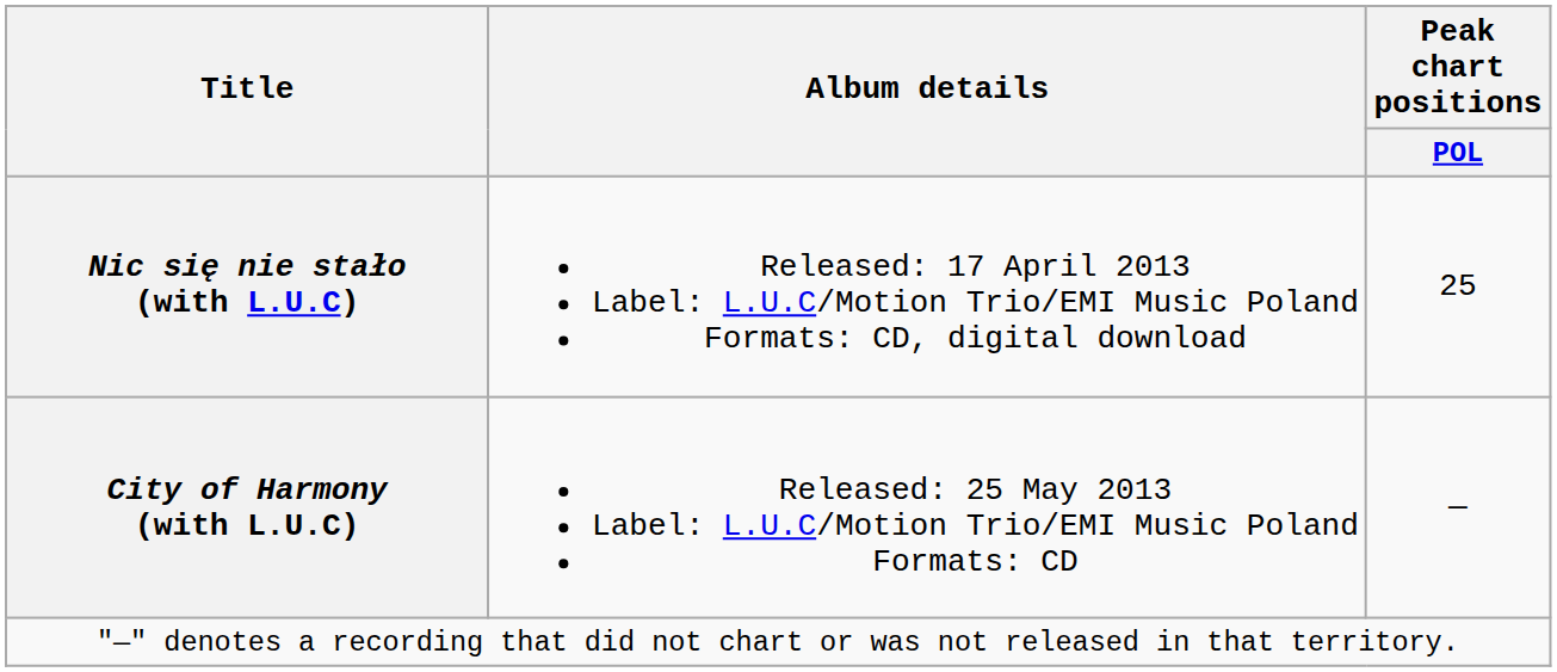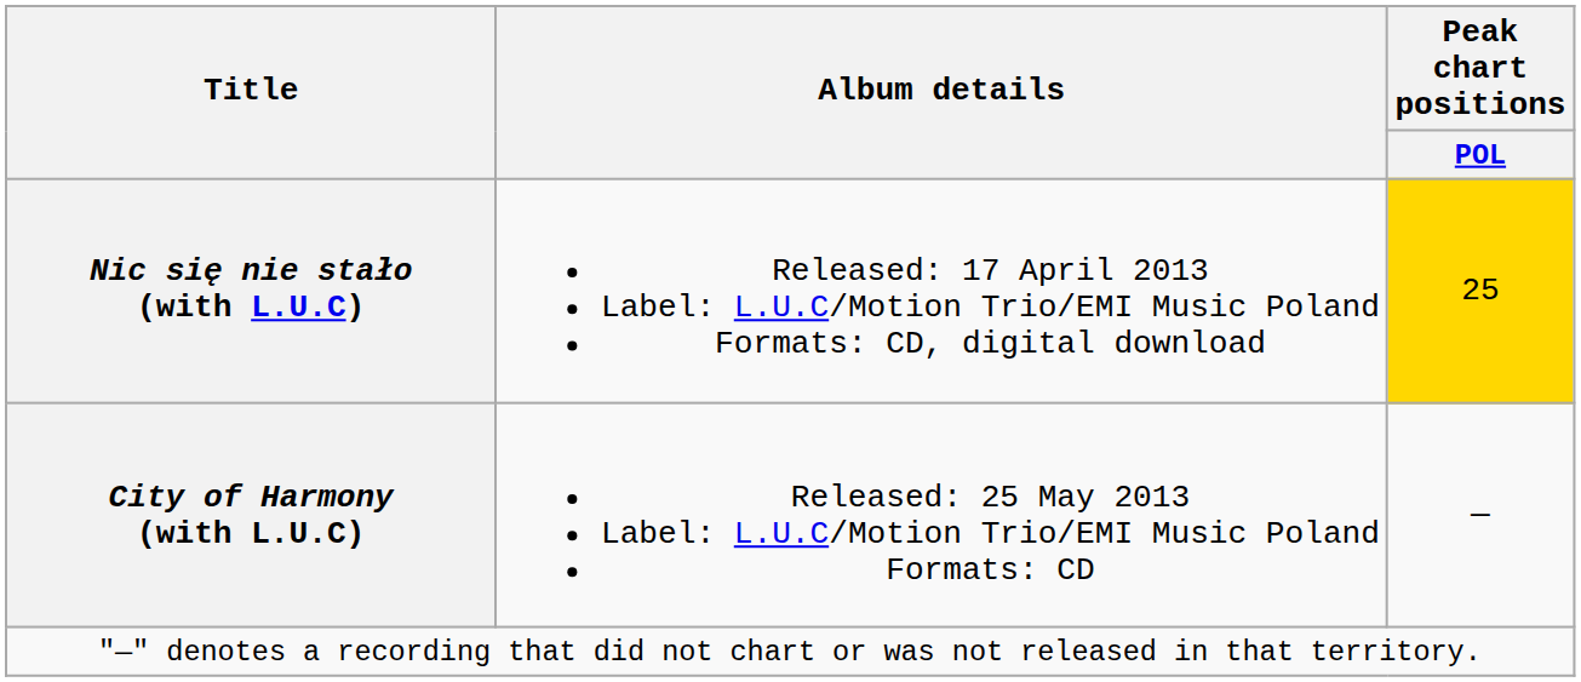Nic się nie stało (with L.U.C) | Peak chart positions / POL: no background -> gold background
